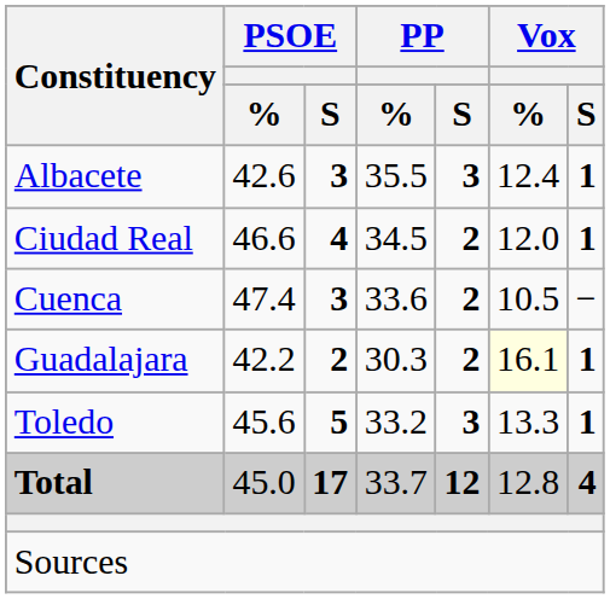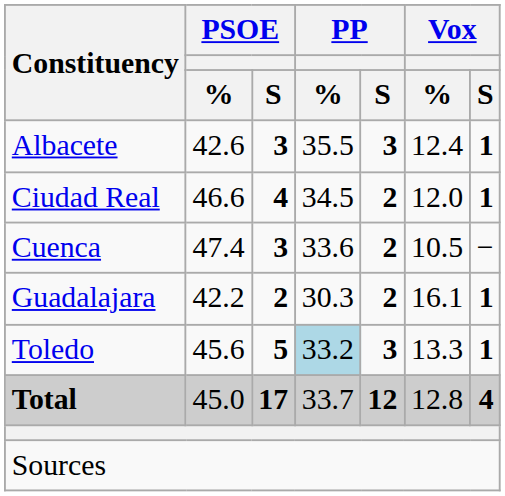Guadalajara | Vox / %: lightyellow background -> no background
Toledo | PP / %: no background -> lightblue background
